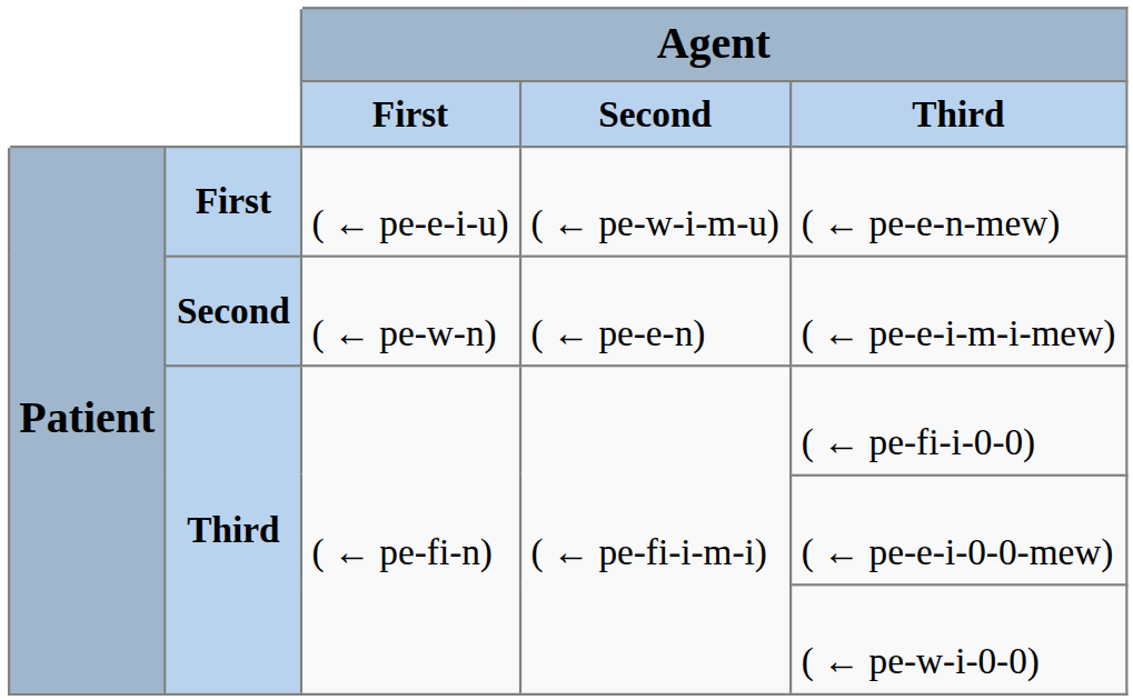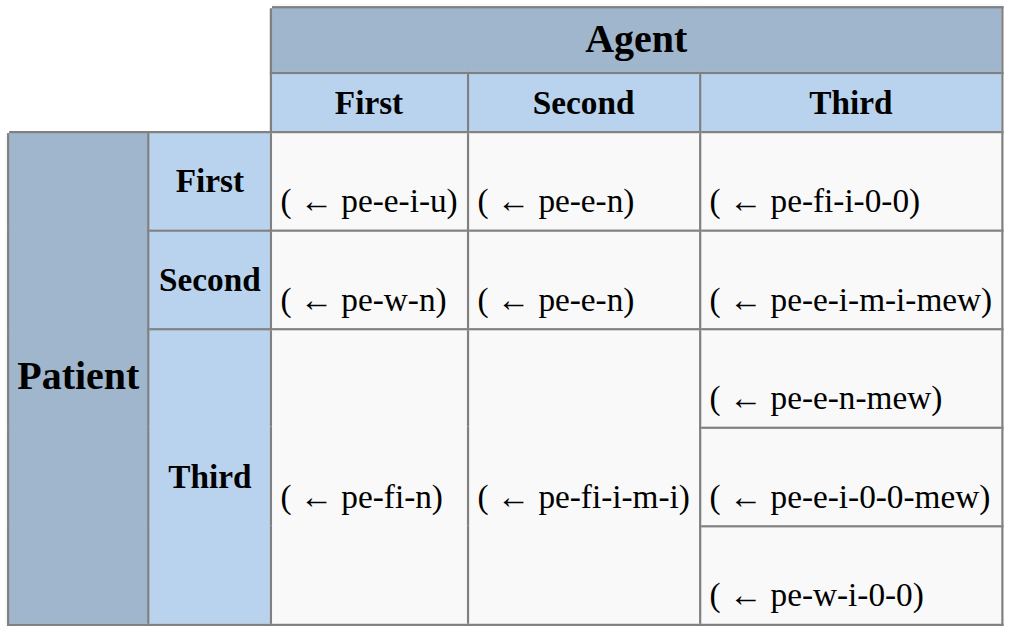row 3 | Agent / Second: ( ← pe-w-i-m-u) -> ( ← pe-e-n)
row 3 | Agent / Third: ( ← pe-e-n-mew) -> ( ← pe-fi-i-0-0)
row 5 | Agent / Third: ( ← pe-fi-i-0-0) -> ( ← pe-e-n-mew)
